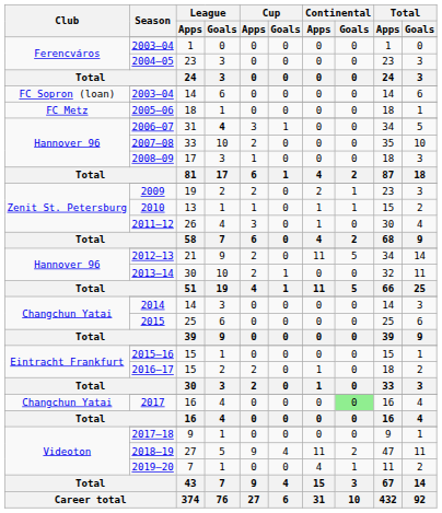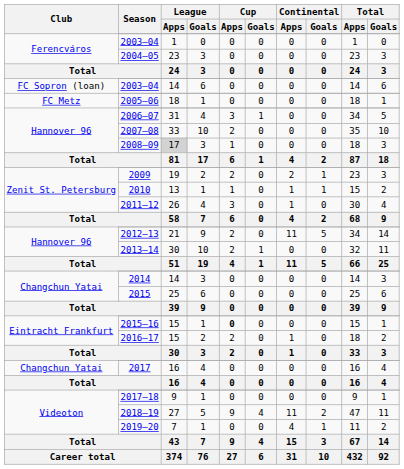2006–07 | League / Goals: bold -> normal
2008–09 | League / Apps: no background -> lightgrey background
2015–16 | Cup / Apps: normal -> bold
2017 | Continental / Goals: lightgreen background -> no background
